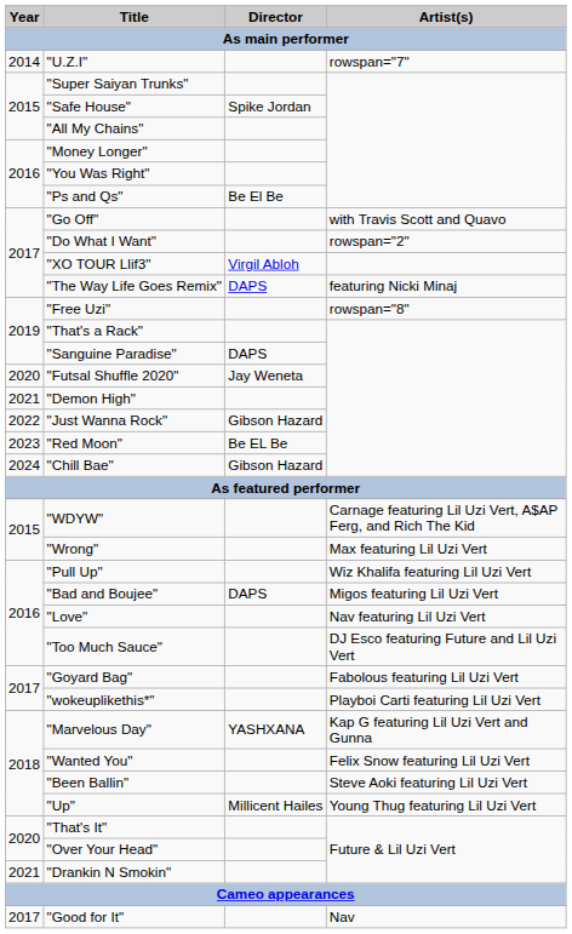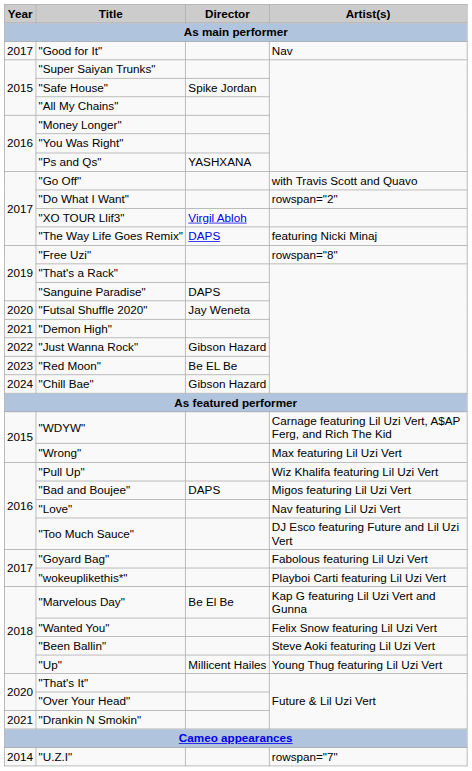rows swapped: "U.Z.I" <-> "Good for It"
"Ps and Qs" | Director: Be El Be -> YASHXANA
"Marvelous Day" | Director: YASHXANA -> Be El Be
